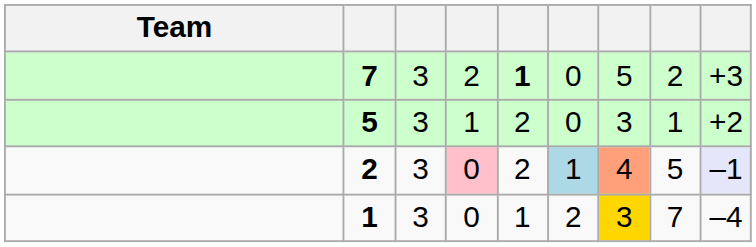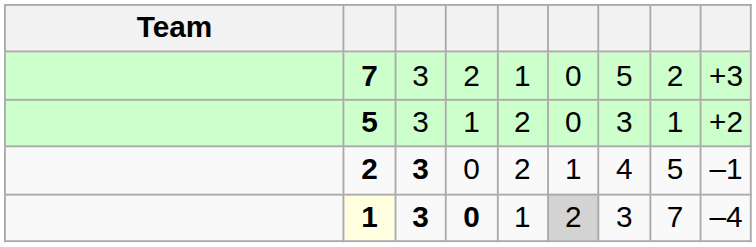row 2 | column 5: bold -> normal
row 4 | column 3: normal -> bold
row 4 | column 4: pink background -> no background
row 4 | column 6: lightblue background -> no background
row 4 | column 7: lightsalmon background -> no background
row 4 | column 9: lavender background -> no background
row 5 | column 2: no background -> lightyellow background
row 5 | column 3: normal -> bold
row 5 | column 4: normal -> bold
row 5 | column 6: no background -> lightgrey background
row 5 | column 7: gold background -> no background
